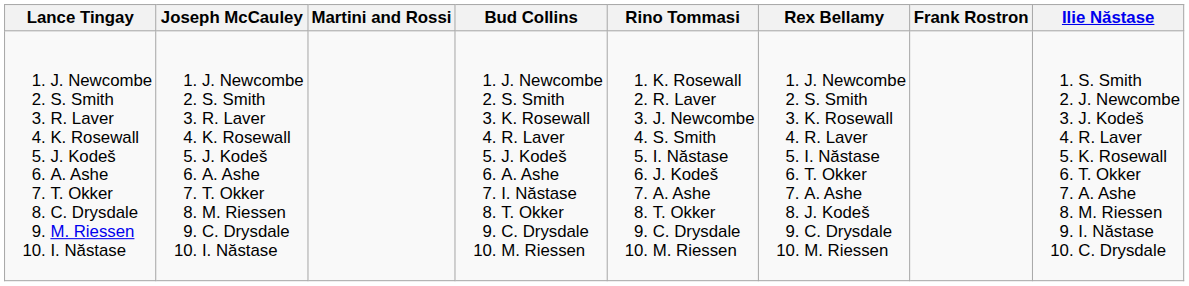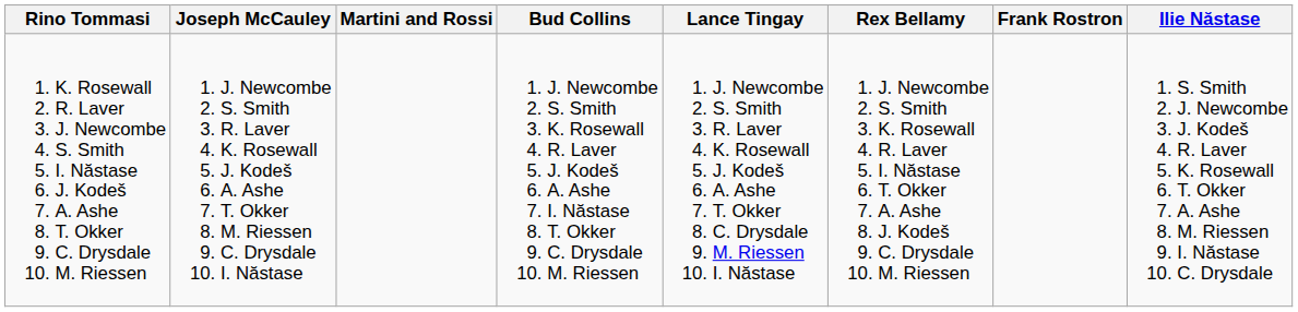columns swapped: Lance Tingay <-> Rino Tommasi
